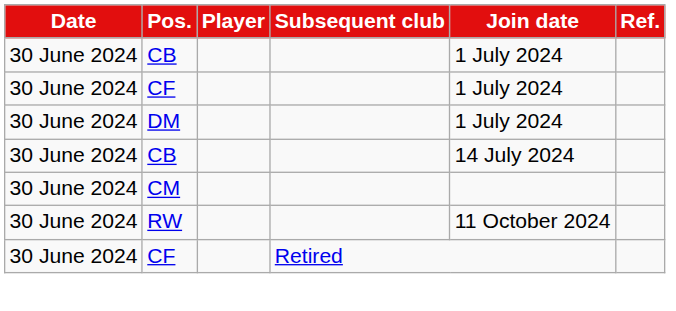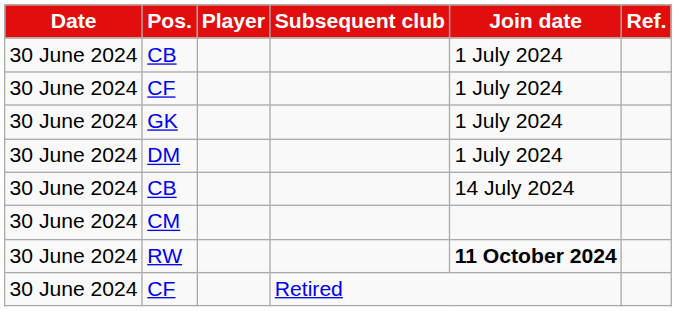+ row: 30 June 2024 | GK | 1 July 2024
RW | Join date: normal -> bold
